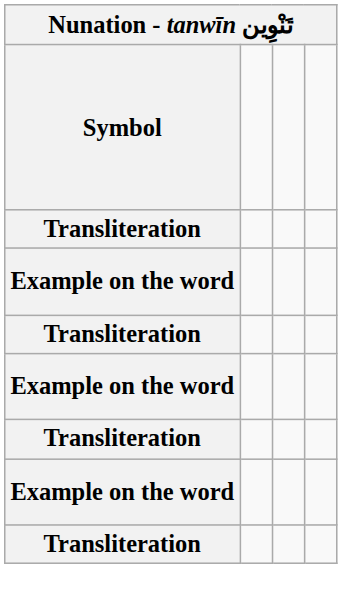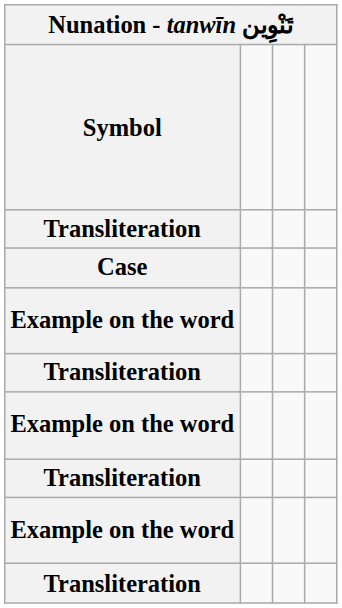+ row: Case
